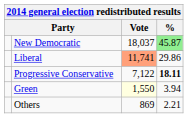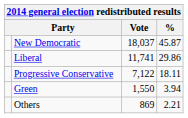New Democratic | %: lightgreen background -> no background
Liberal | Vote: lightsalmon background -> no background
Progressive Conservative | %: bold -> normal
Green | Vote: lightyellow background -> no background
